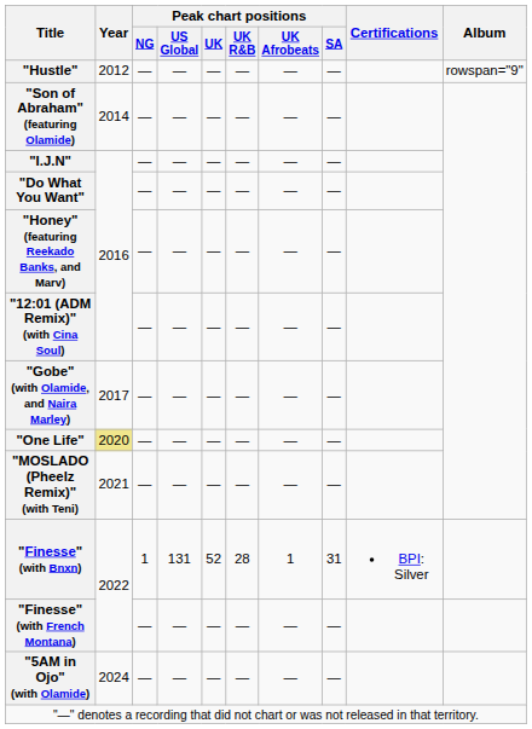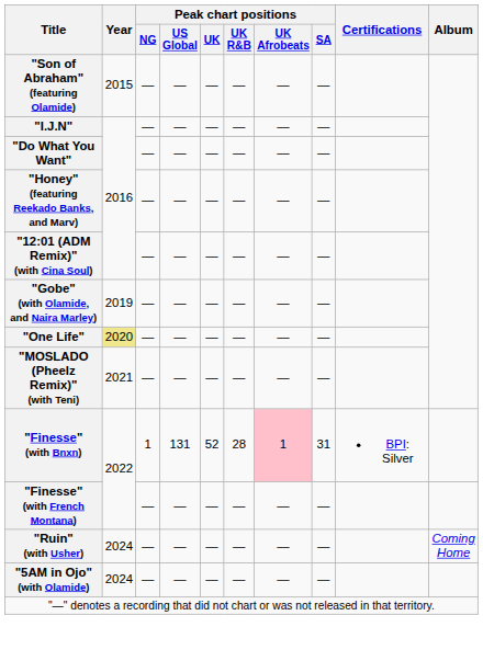- row: "Hustle" | 2012 | — | — | — | — | — | — | rowspan="9"
"Son of Abraham" (featuring Olamide) | Year: 2014 -> 2015
"Gobe" (with Olamide, and Naira Marley) | Year: 2017 -> 2019
"Finesse" (with Bnxn) | Peak chart positions / UK Afrobeats: no background -> pink background
+ row: "Ruin" (with Usher) | 2024 | — | — | — | — | — | — | Coming Home
